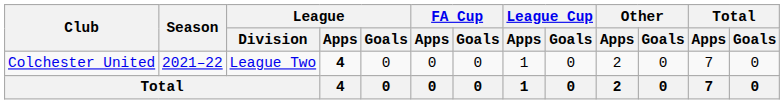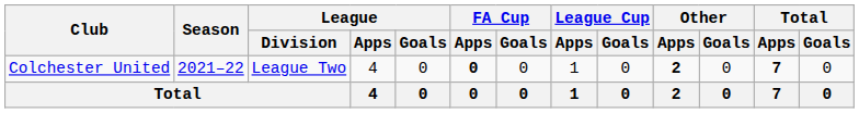Colchester United | League / Apps: bold -> normal
Colchester United | FA Cup / Apps: normal -> bold
Colchester United | Other / Apps: normal -> bold
Colchester United | Total / Apps: normal -> bold
